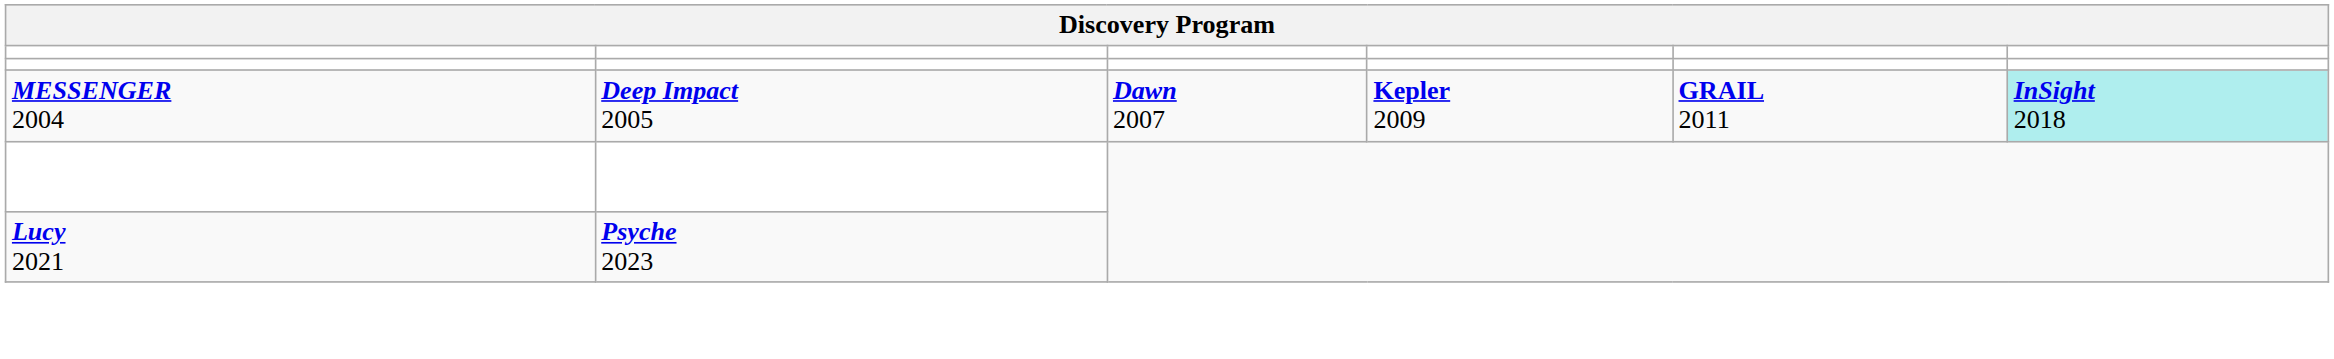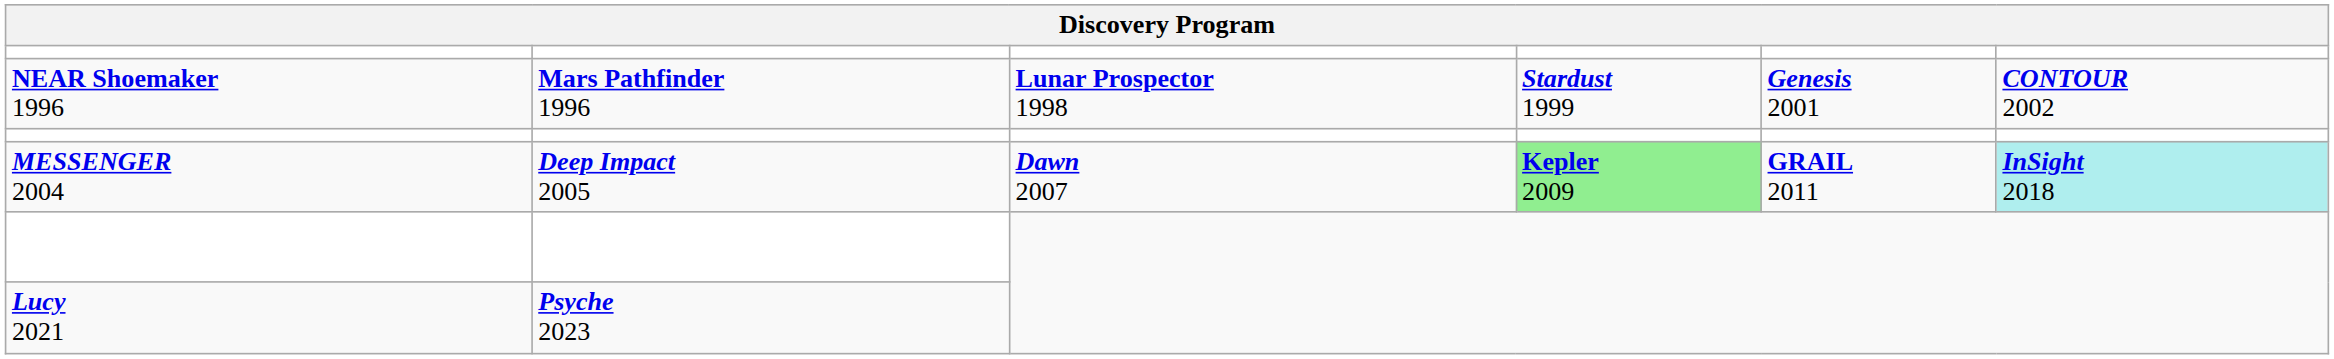+ row: NEAR Shoemaker 1996 | Mars Pathfinder 1996 | Lunar Prospector 1998 | Stardust 1999 | Genesis 2001 | CONTOUR 2002
MESSENGER 2004 | column 4: no background -> lightgreen background
